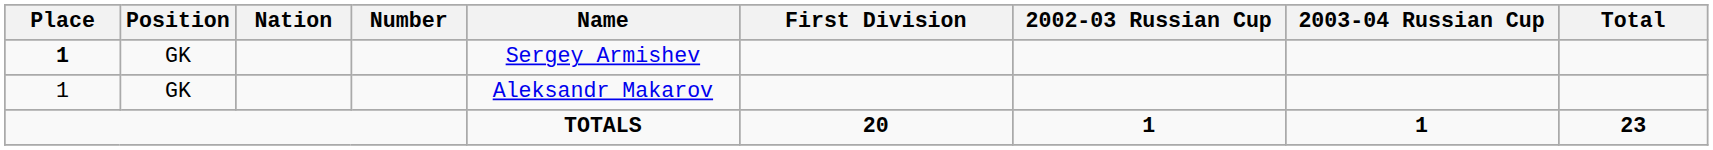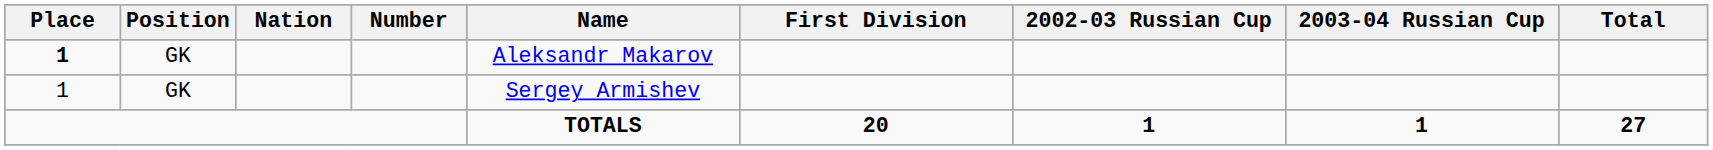row 2 | Name: Sergey Armishev -> Aleksandr Makarov
row 3 | Name: Aleksandr Makarov -> Sergey Armishev
row 4 | Total: 23 -> 27
